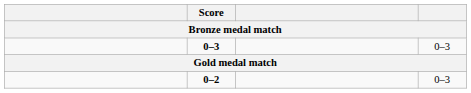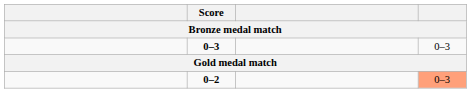0–2 | column 4: no background -> lightsalmon background
